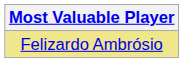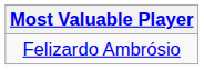row 2 | column 1: khaki background -> no background
